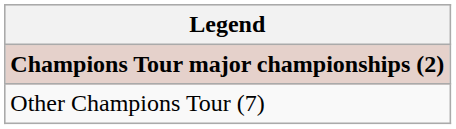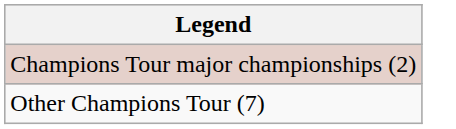row 2 | column 1: bold -> normal
